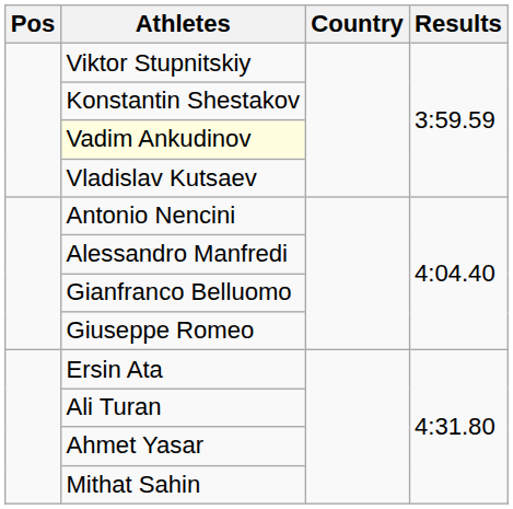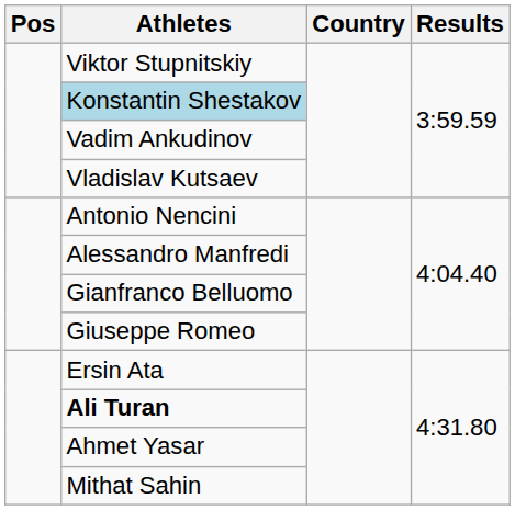Konstantin Shestakov | Athletes: no background -> lightblue background
Vadim Ankudinov | Athletes: lightyellow background -> no background
Ali Turan | Athletes: normal -> bold
